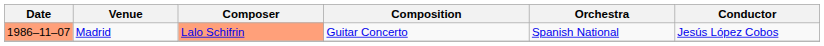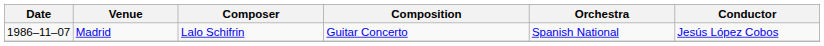Madrid | Date: lightsalmon background -> no background
Madrid | Composer: lightsalmon background -> no background
